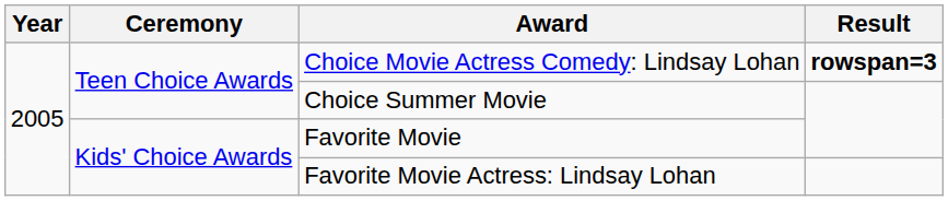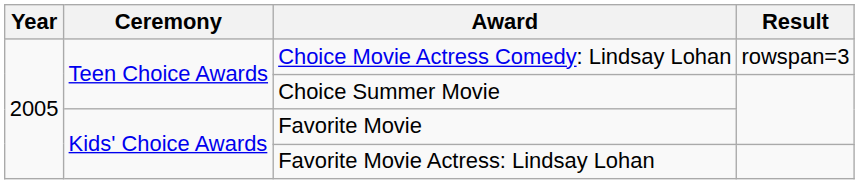Choice Movie Actress Comedy: Lindsay Lohan | Result: bold -> normal
